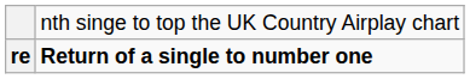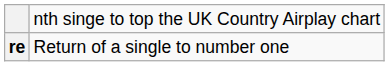re | column 2: bold -> normal
